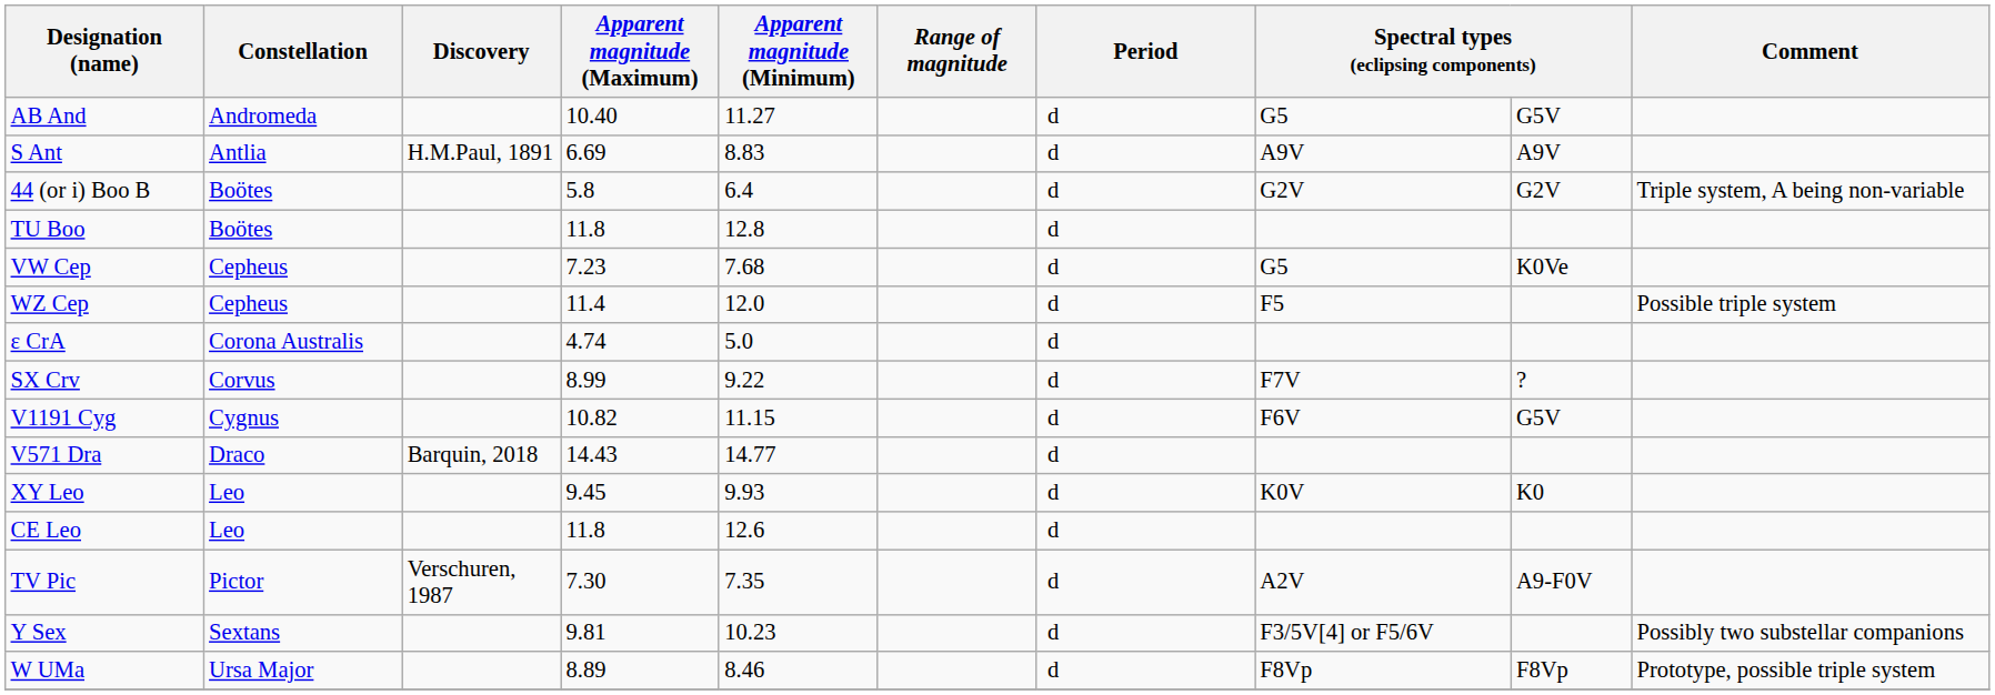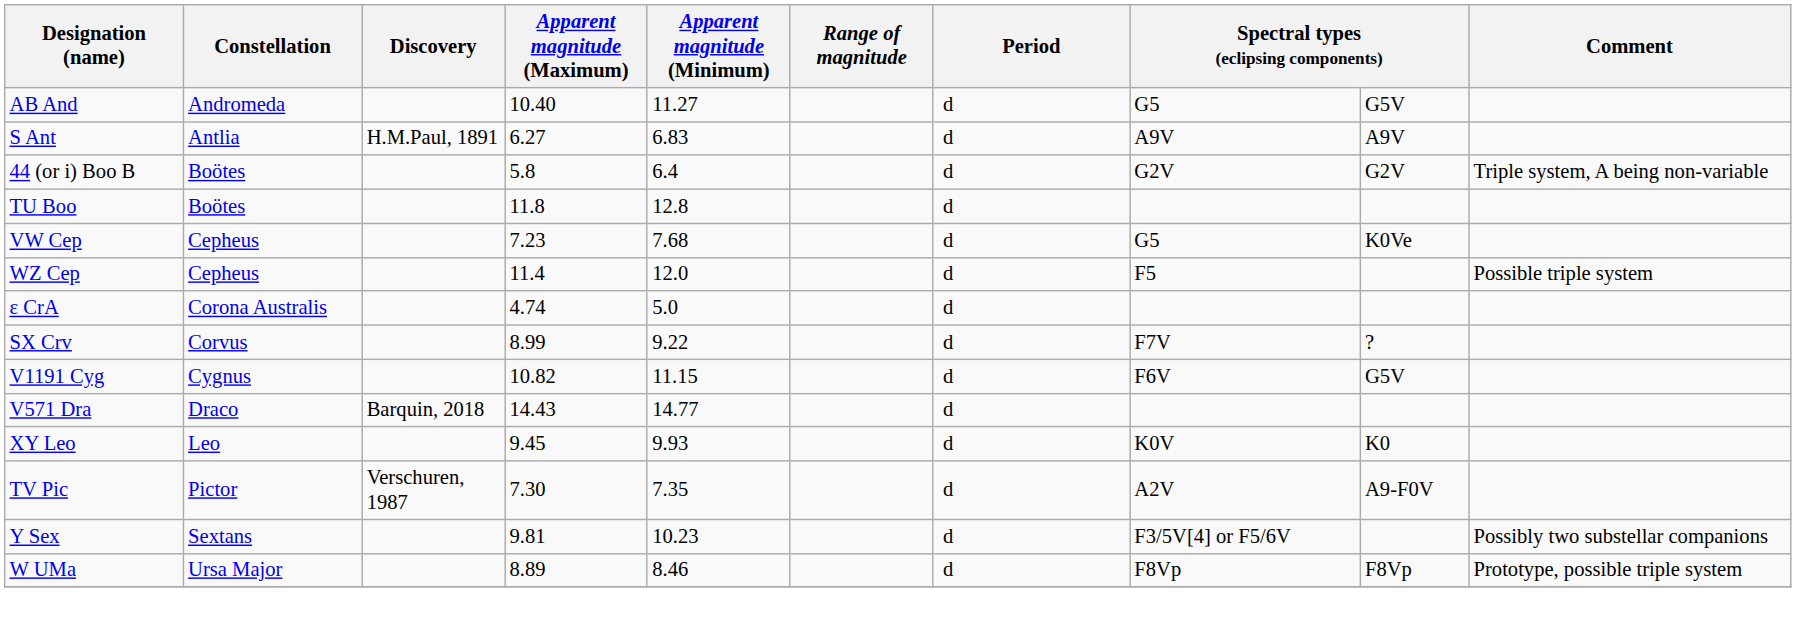S Ant | Apparent magnitude (Maximum): 6.69 -> 6.27
S Ant | Apparent magnitude (Minimum): 8.83 -> 6.83
- row: CE Leo | Leo | 11.8 | 12.6 | d
